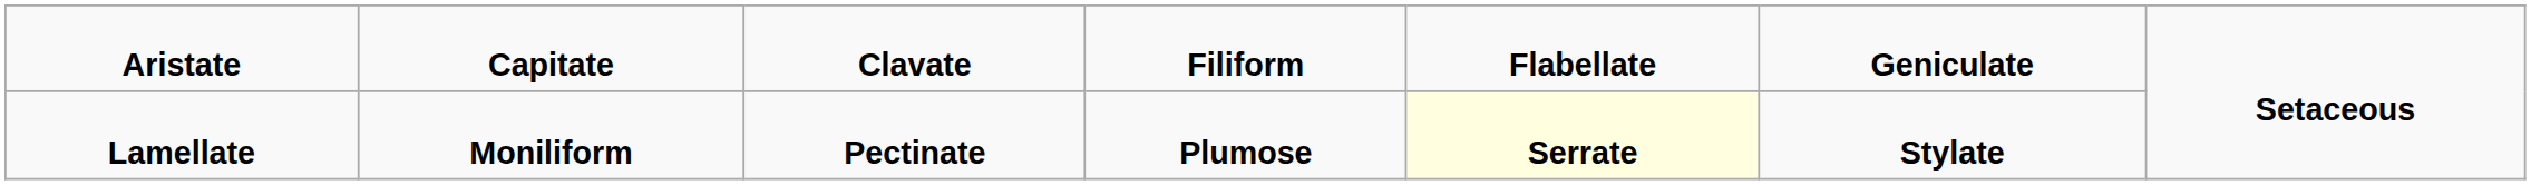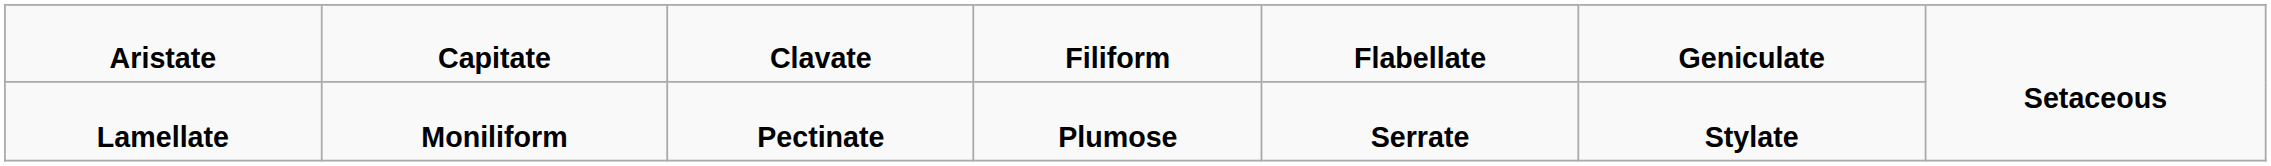Lamellate | column 5: lightyellow background -> no background
